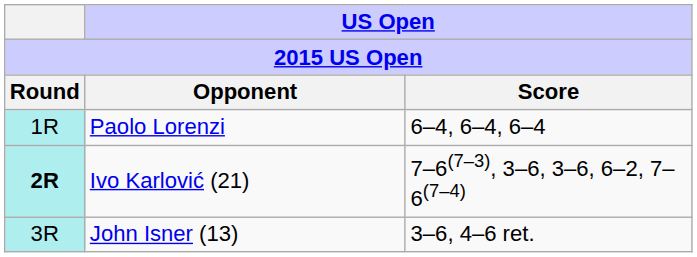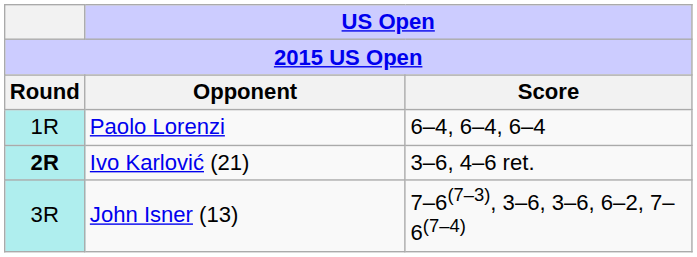Ivo Karlović (21) | US Open / Score: 7–6(7–3), 3–6, 3–6, 6–2, 7–6(7–4) -> 3–6, 4–6 ret.
John Isner (13) | US Open / Score: 3–6, 4–6 ret. -> 7–6(7–3), 3–6, 3–6, 6–2, 7–6(7–4)
